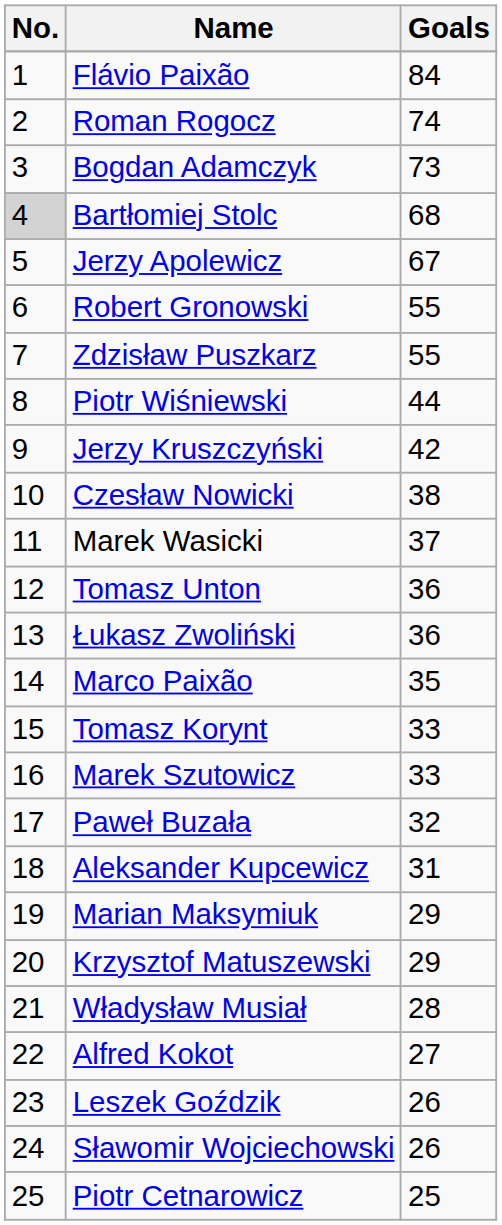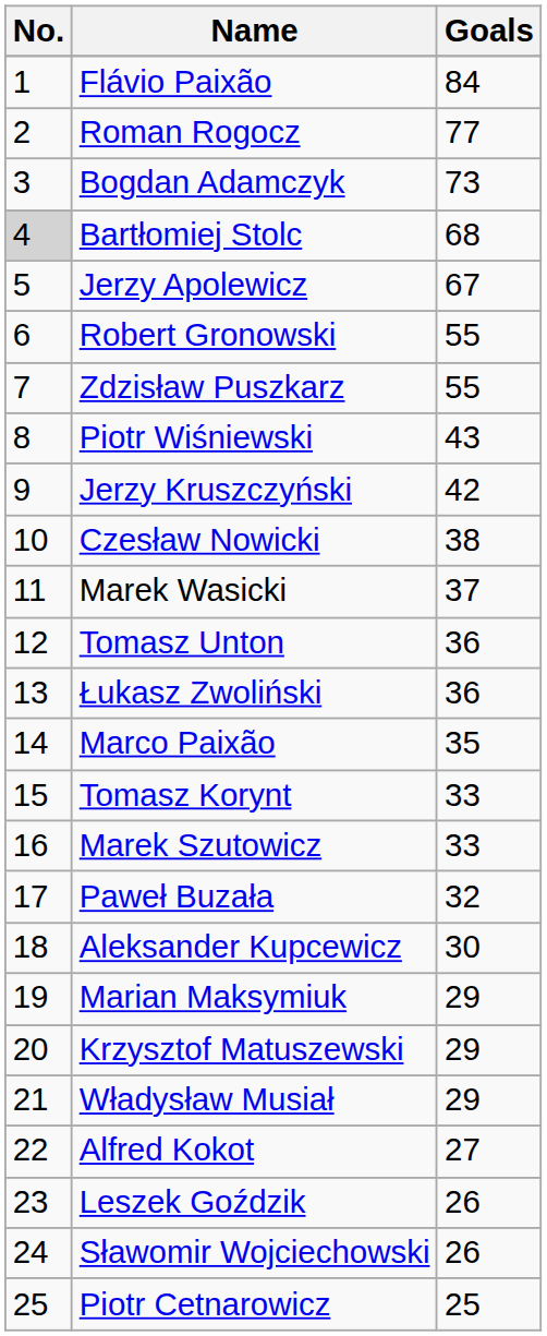Roman Rogocz | Goals: 74 -> 77
Piotr Wiśniewski | Goals: 44 -> 43
Aleksander Kupcewicz | Goals: 31 -> 30
Władysław Musiał | Goals: 28 -> 29
